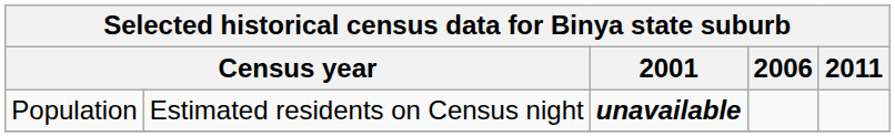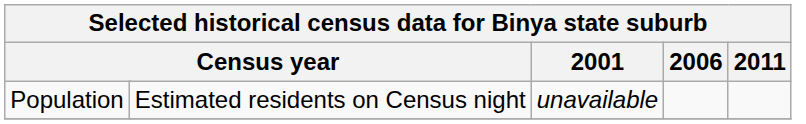Population | 2001: bold -> normal
